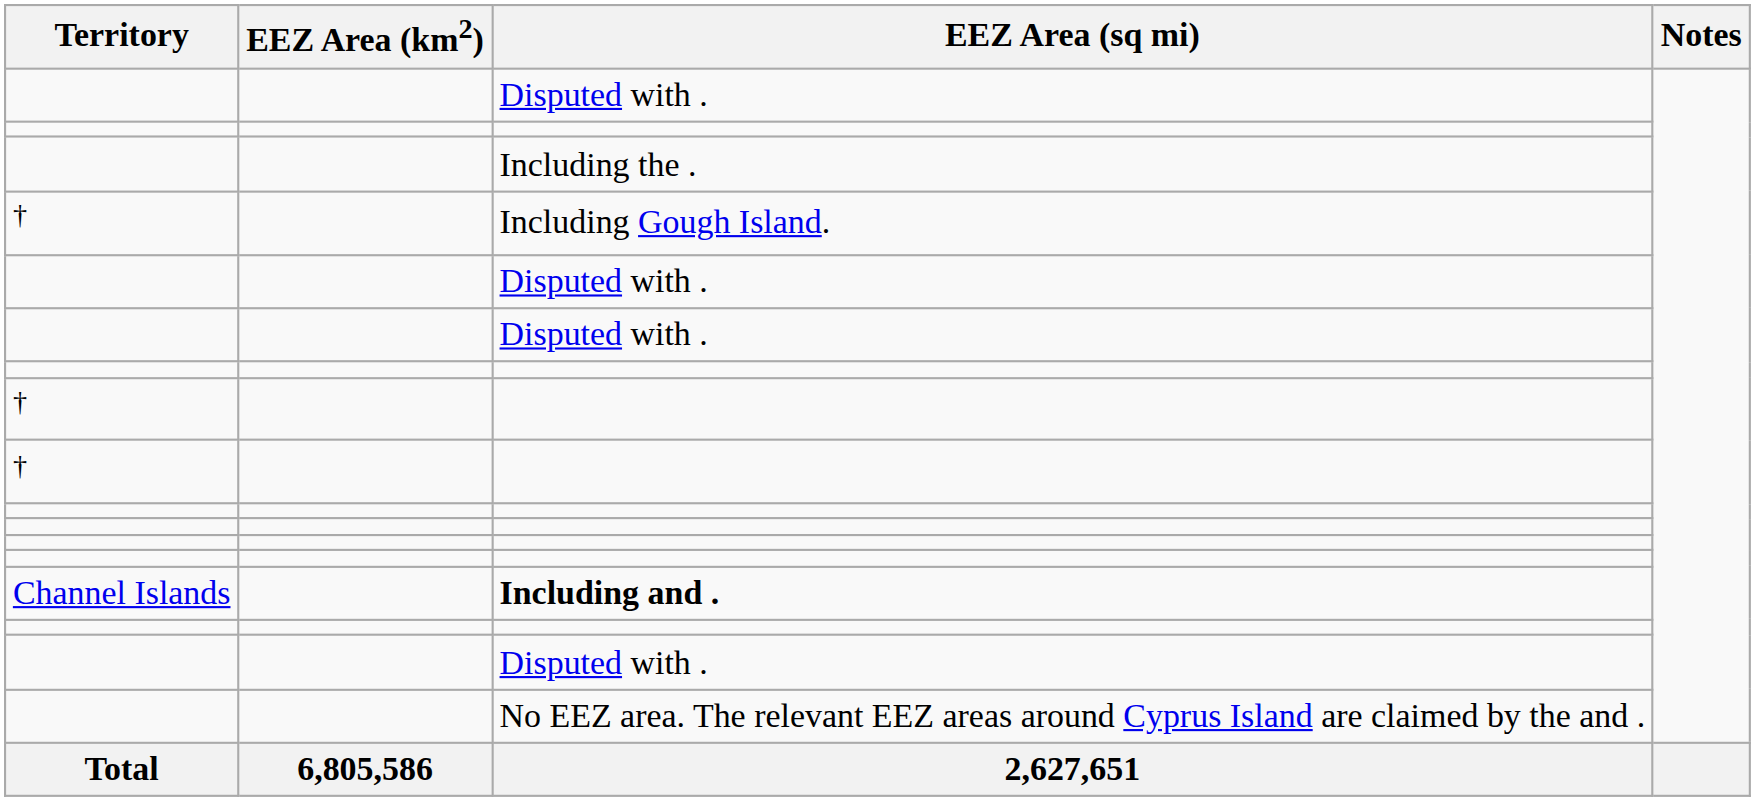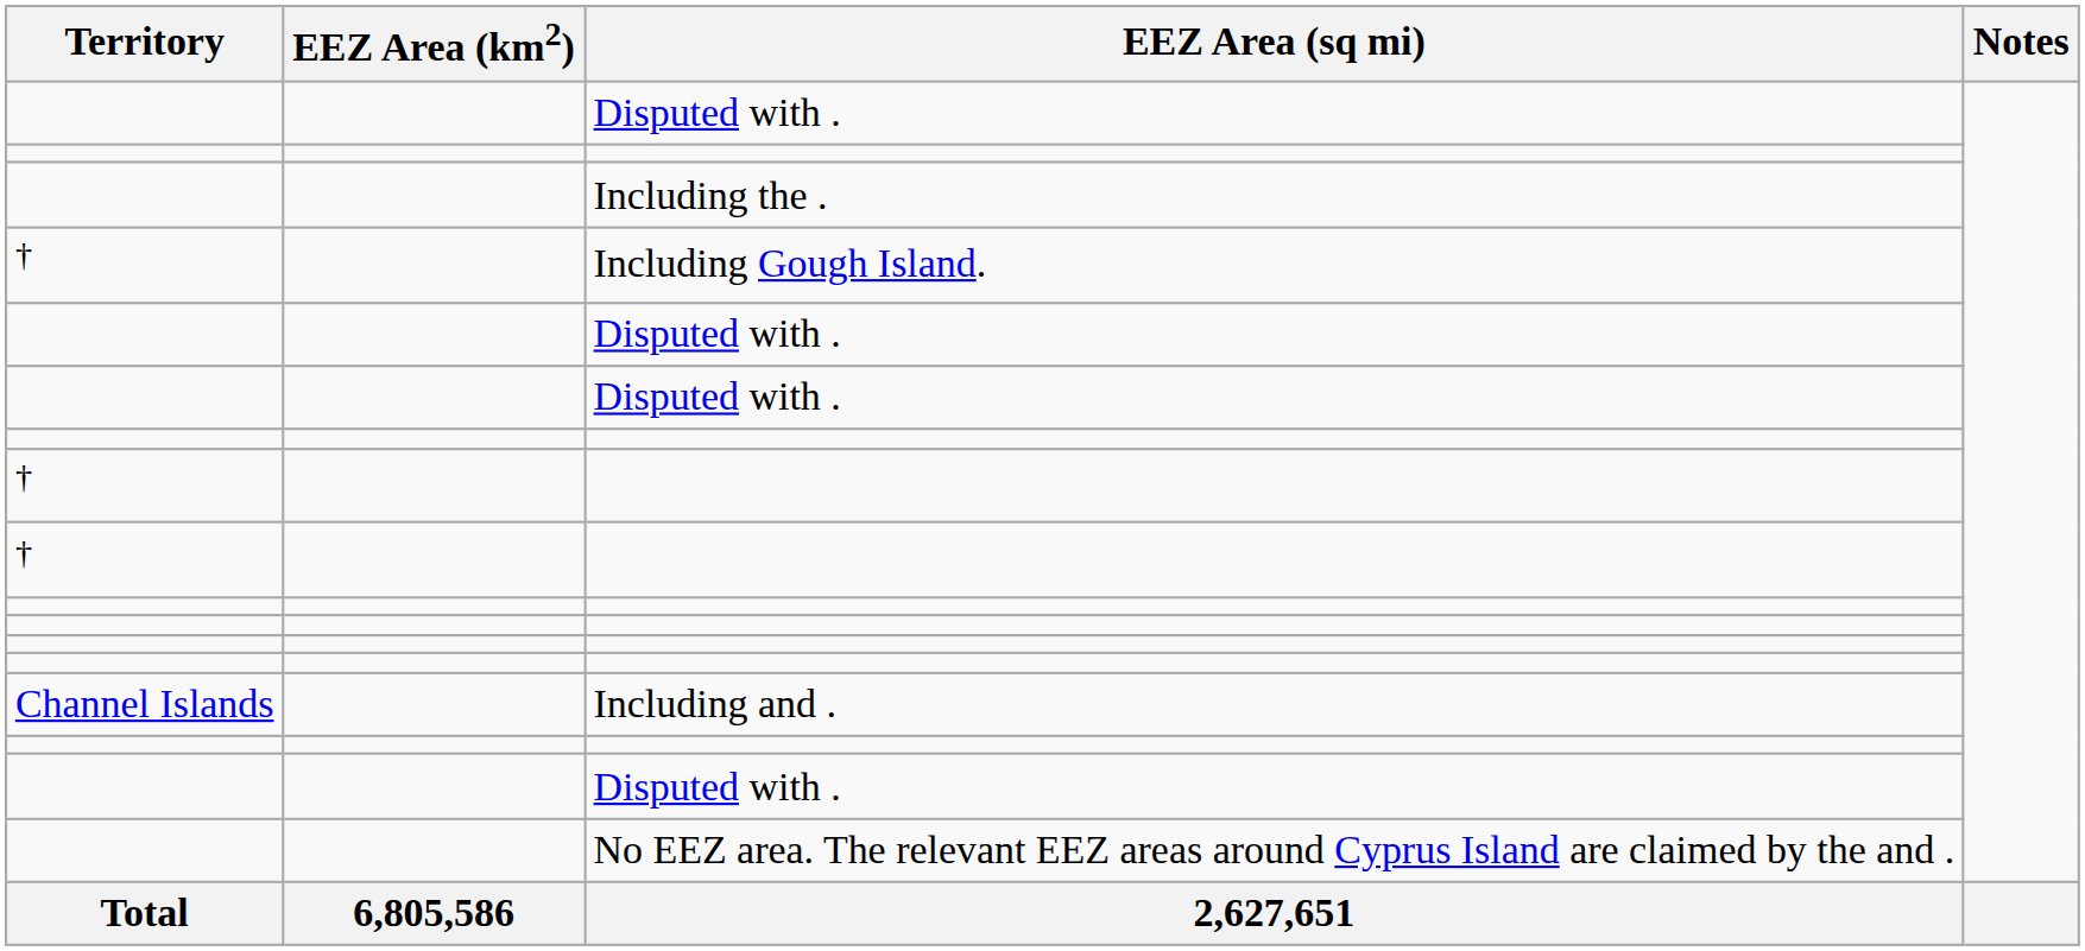Including and . | EEZ Area (sq mi): bold -> normal
